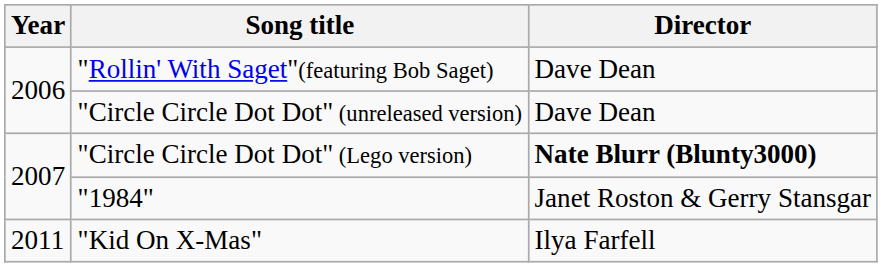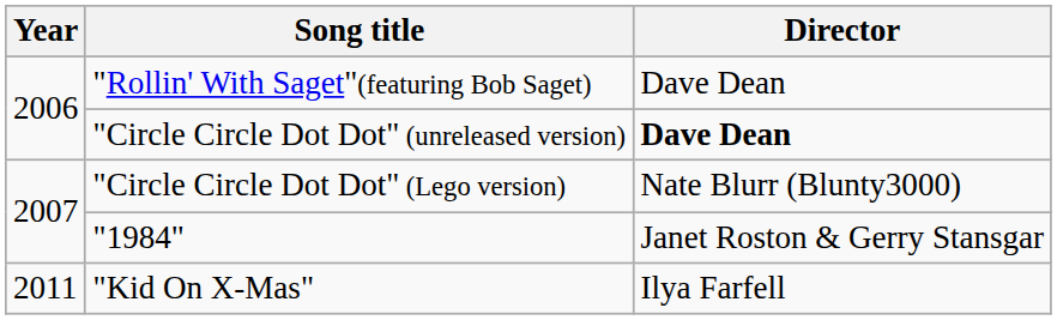"Circle Circle Dot Dot" (unreleased version) | Director: normal -> bold
"Circle Circle Dot Dot" (Lego version) | Director: bold -> normal
